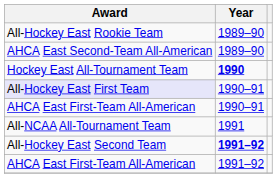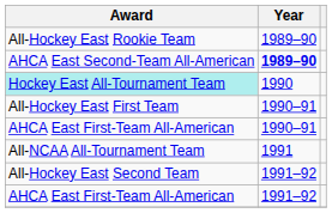row 3 | Year: normal -> bold
row 4 | Award: no background -> paleturquoise background
row 4 | Year: bold -> normal
row 5 | Award: lavender background -> no background
row 8 | Year: bold -> normal
